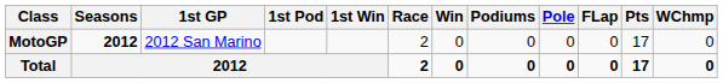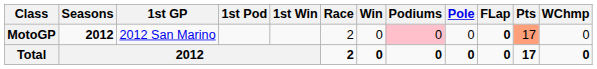MotoGP | Podiums: no background -> pink background
MotoGP | FLap: normal -> bold
MotoGP | Pts: no background -> lightsalmon background
